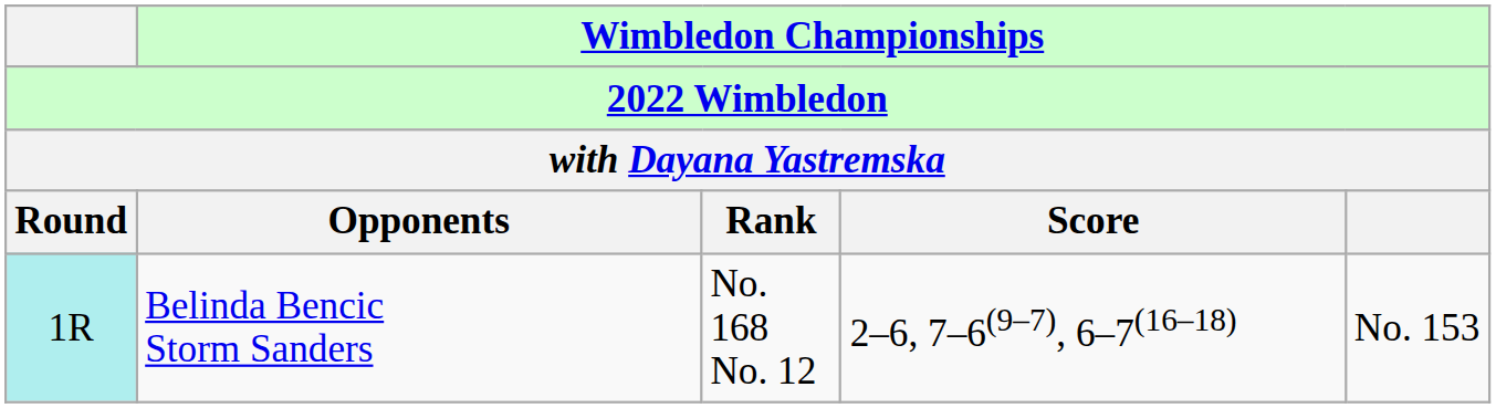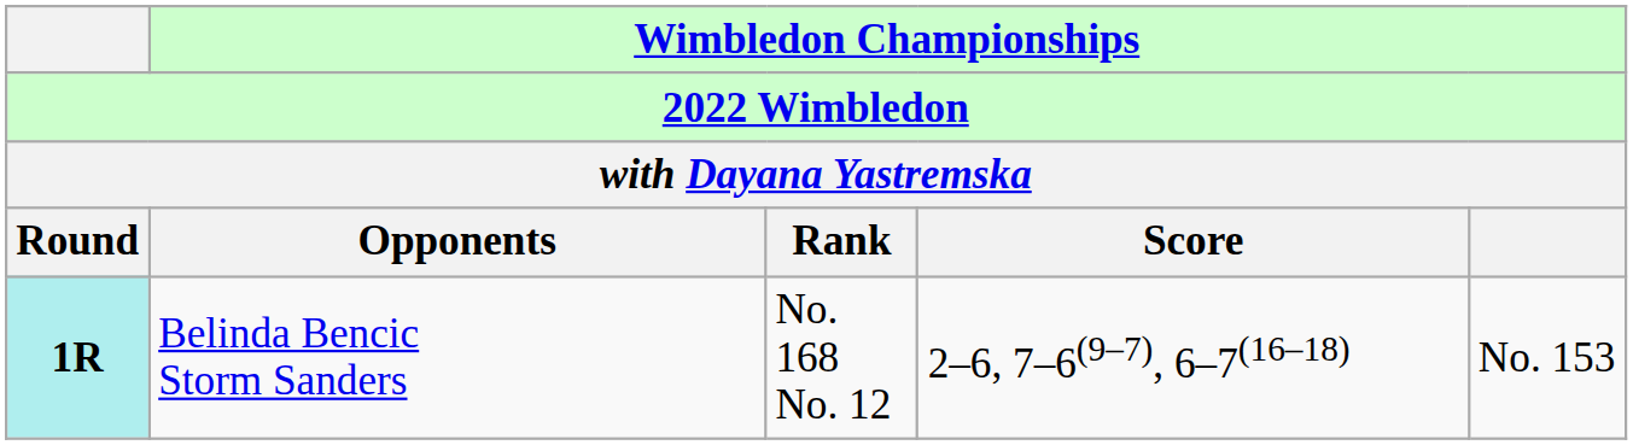Belinda Bencic Storm Sanders | Round: normal -> bold
